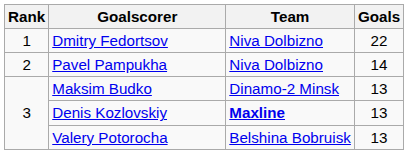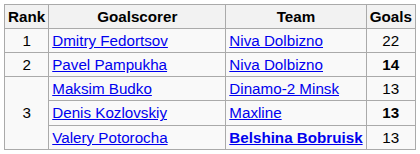Pavel Pampukha | Goals: normal -> bold
Denis Kozlovskiy | Team: bold -> normal
Denis Kozlovskiy | Goals: normal -> bold
Valery Potorocha | Team: normal -> bold
